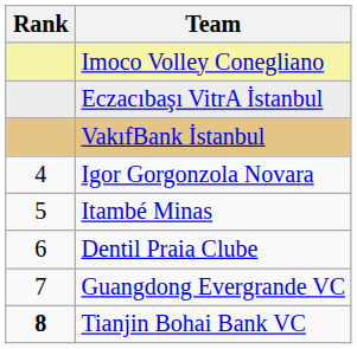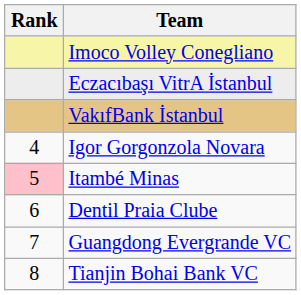Itambé Minas | Rank: no background -> pink background
Tianjin Bohai Bank VC | Rank: bold -> normal
